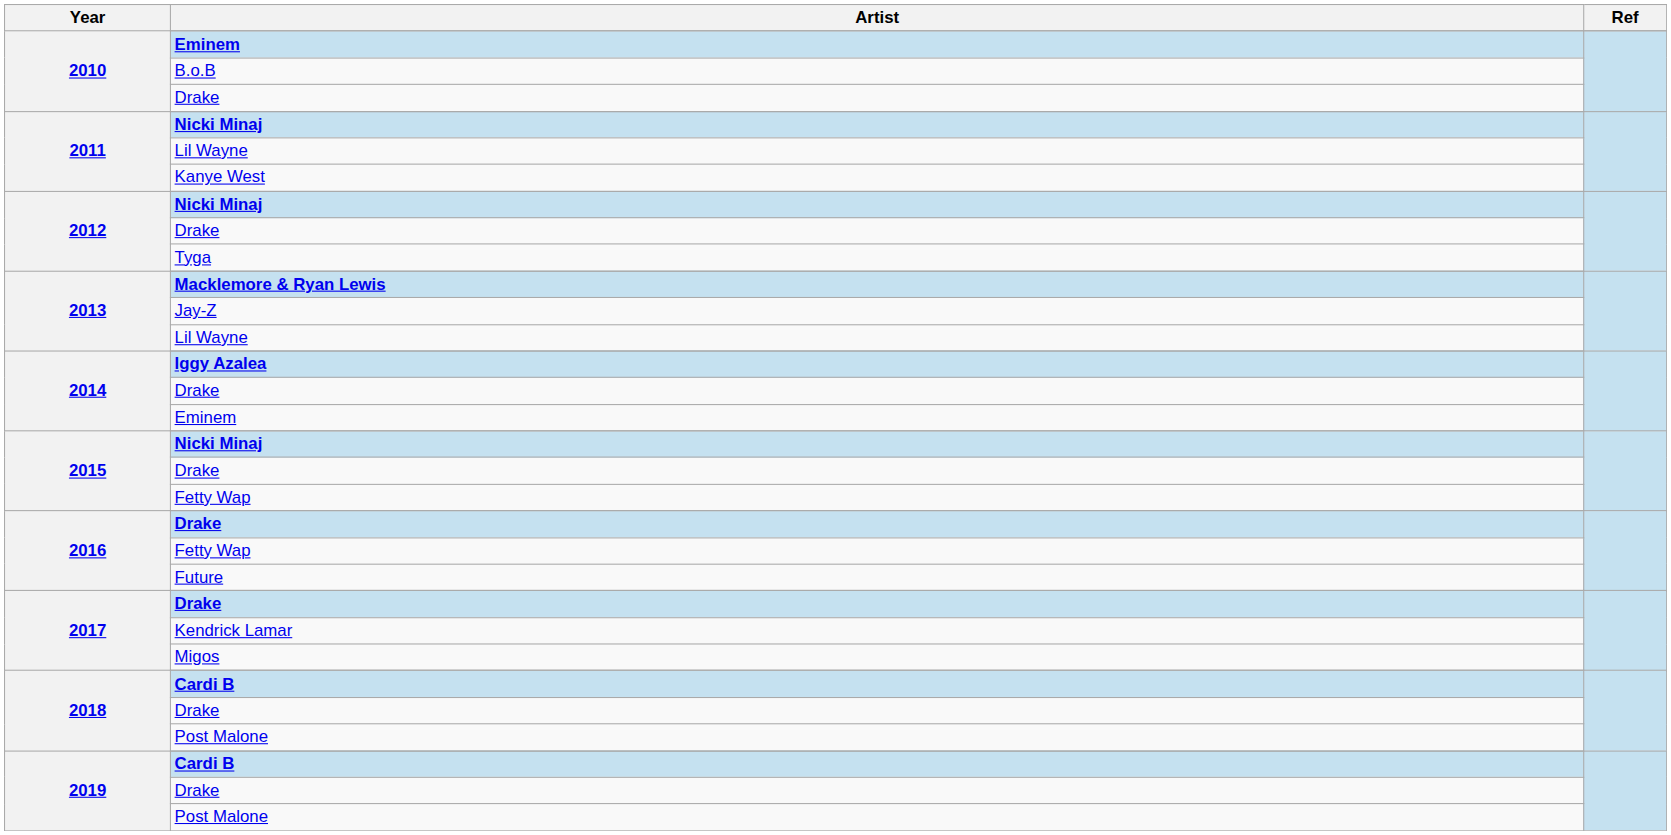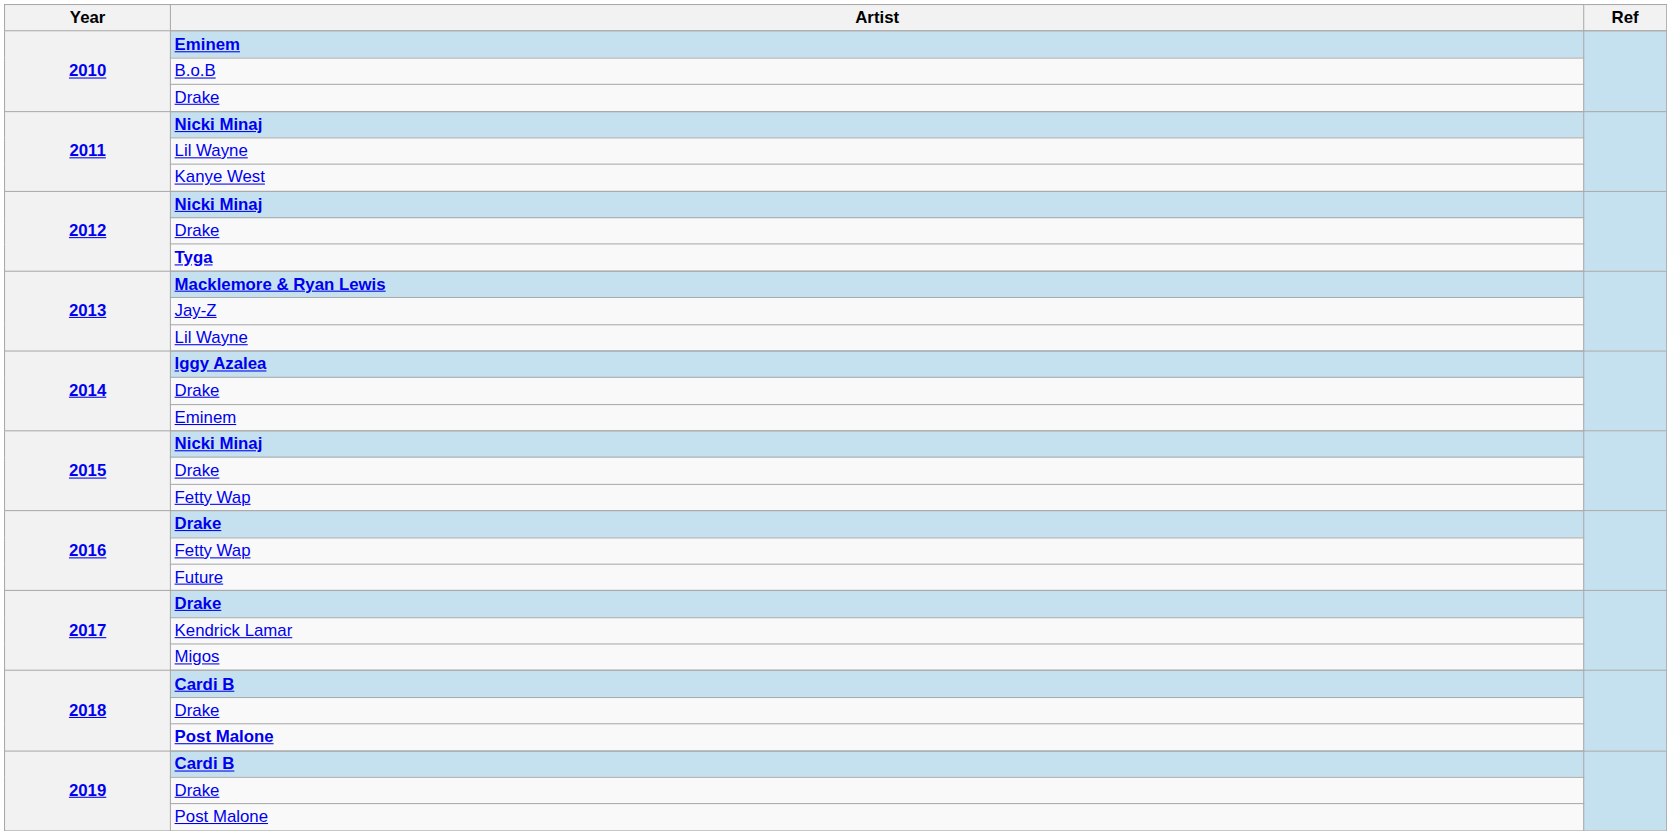Tyga | Artist: normal -> bold
2018 / Post Malone | Artist: normal -> bold
